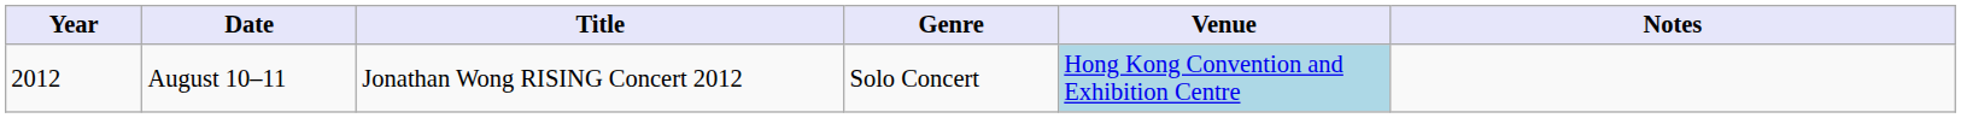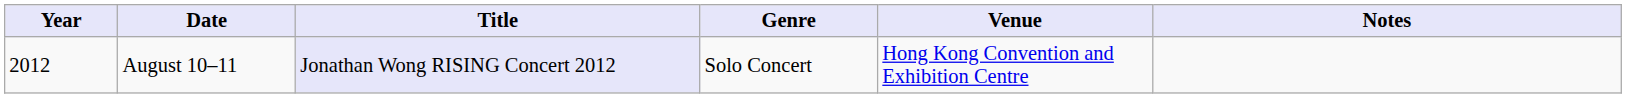August 10–11 | Title: no background -> lavender background
August 10–11 | Venue: lightblue background -> no background
